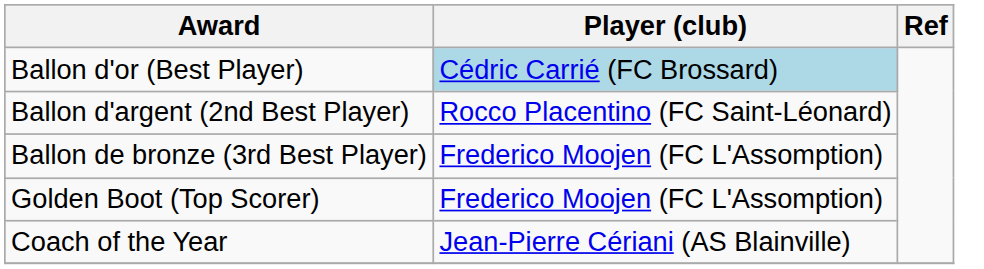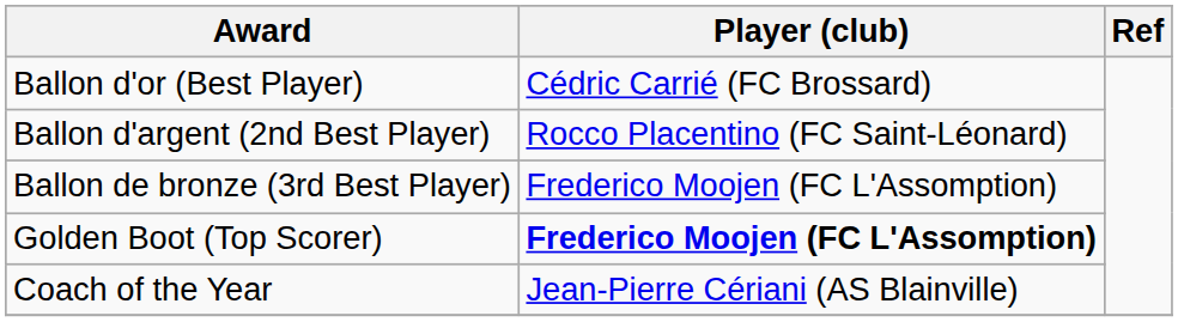Ballon d'or (Best Player) | Player (club): lightblue background -> no background
Golden Boot (Top Scorer) | Player (club): normal -> bold
